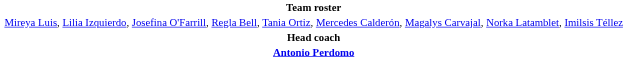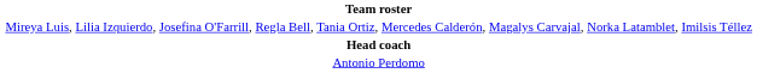row 4 | column 1: bold -> normal
